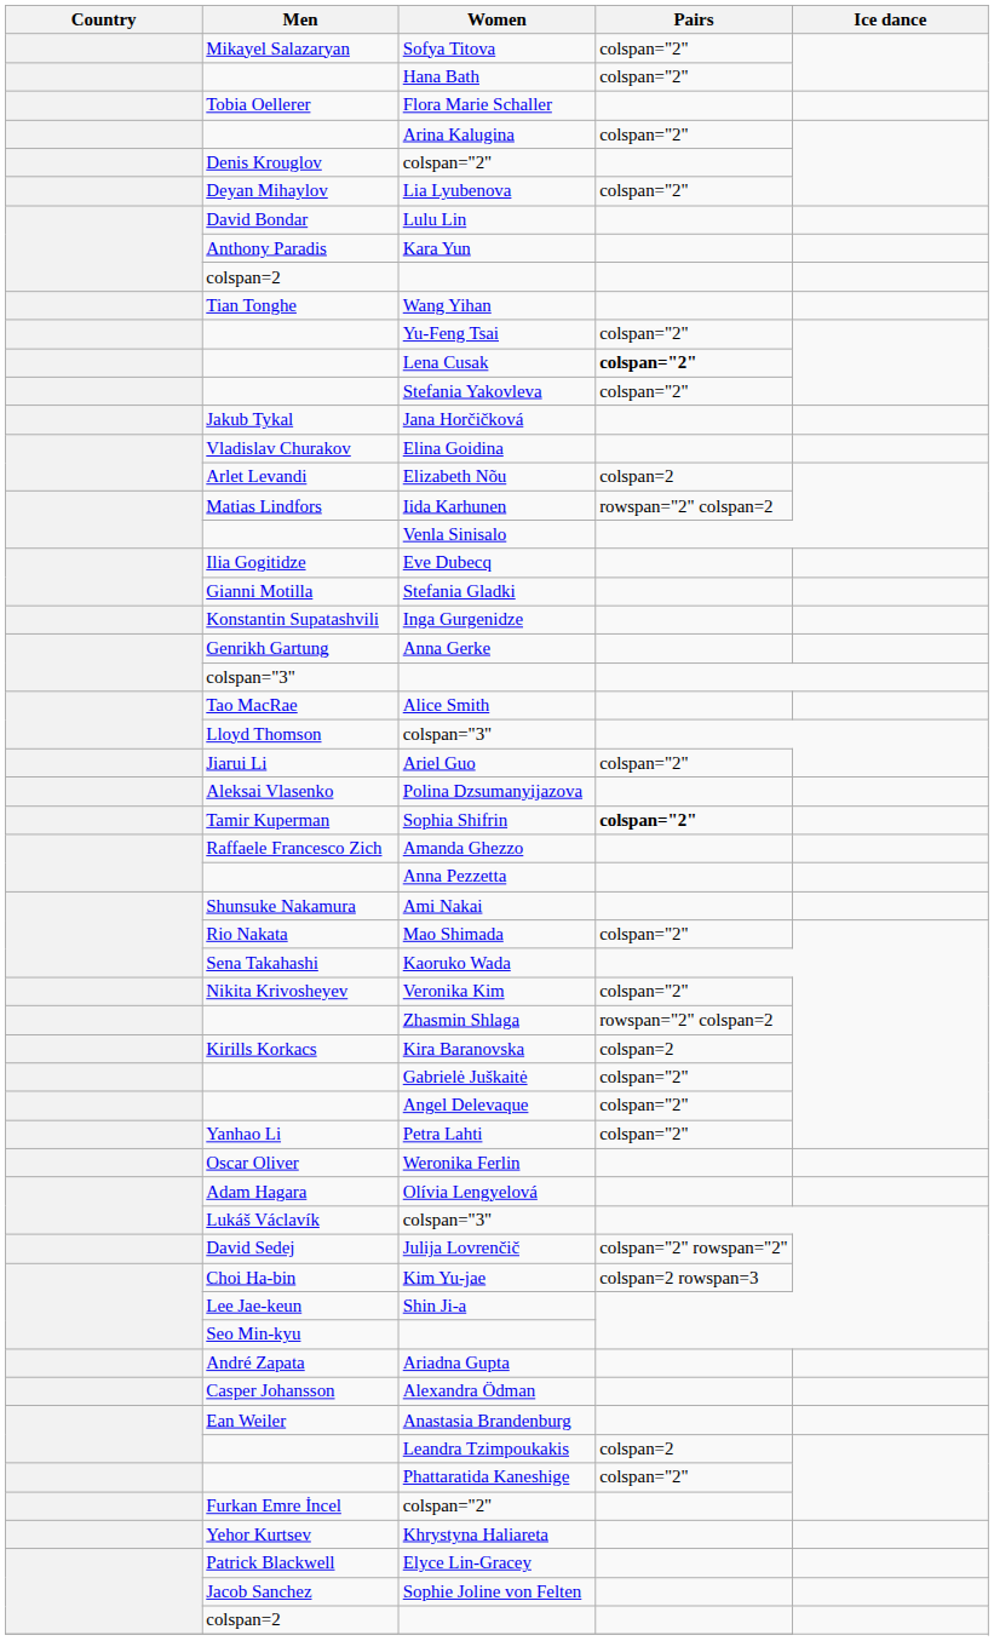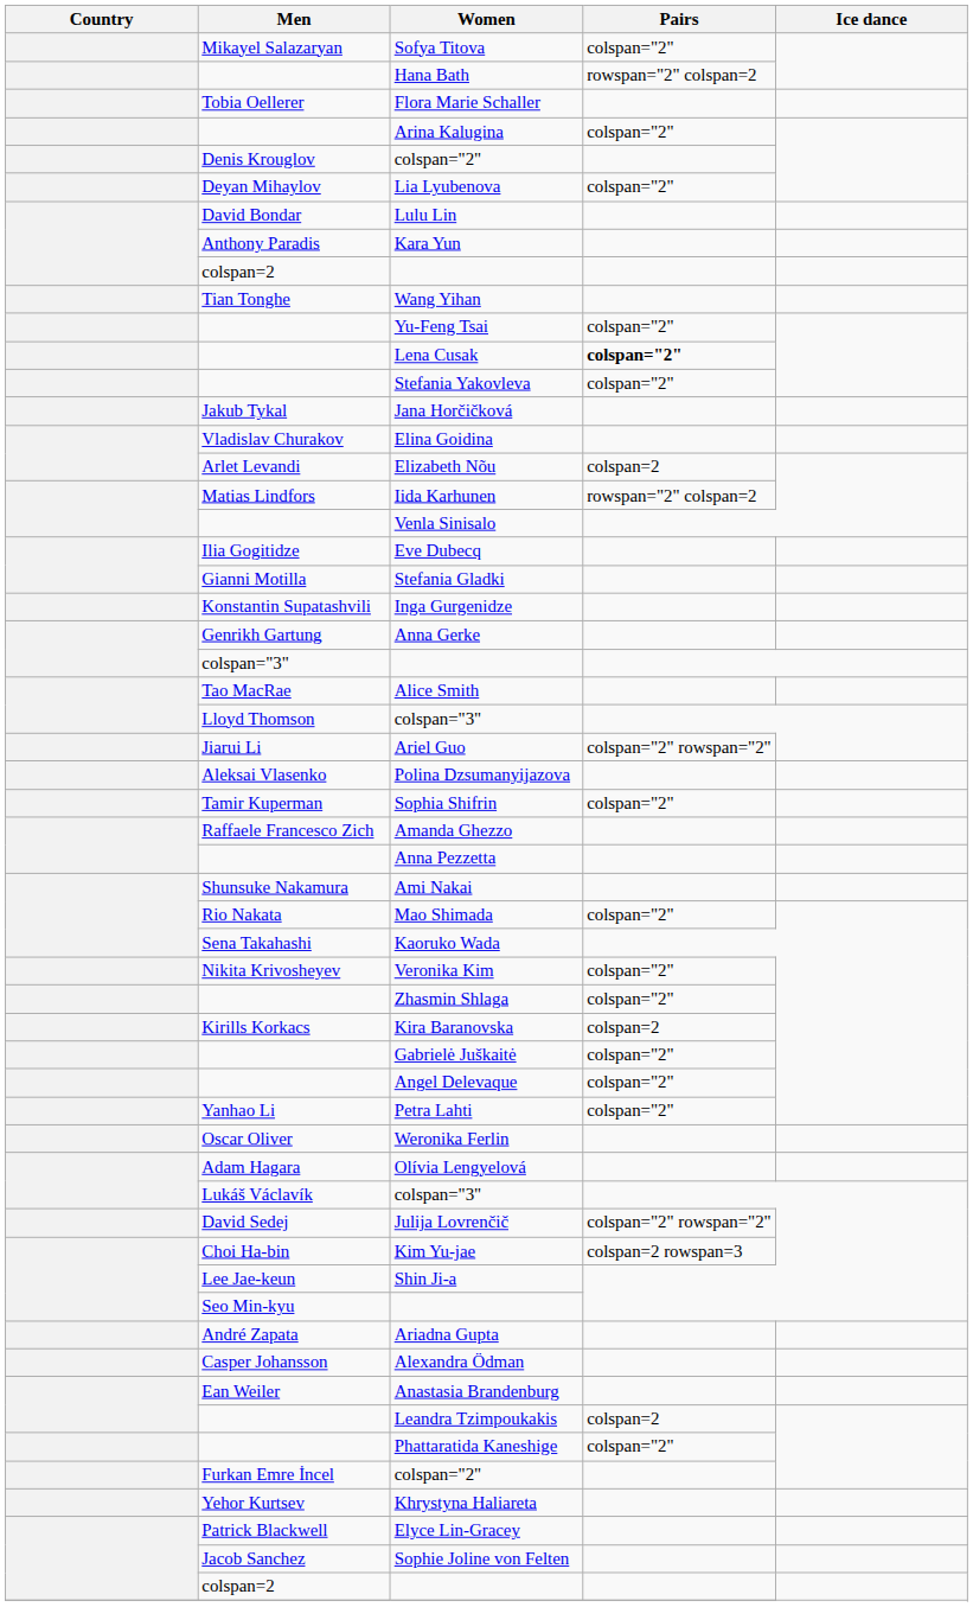Hana Bath | Pairs: colspan="2" -> rowspan="2" colspan=2
Ariel Guo | Pairs: colspan="2" -> colspan="2" rowspan="2"
Sophia Shifrin | Pairs: bold -> normal
Zhasmin Shlaga | Pairs: rowspan="2" colspan=2 -> colspan="2"
